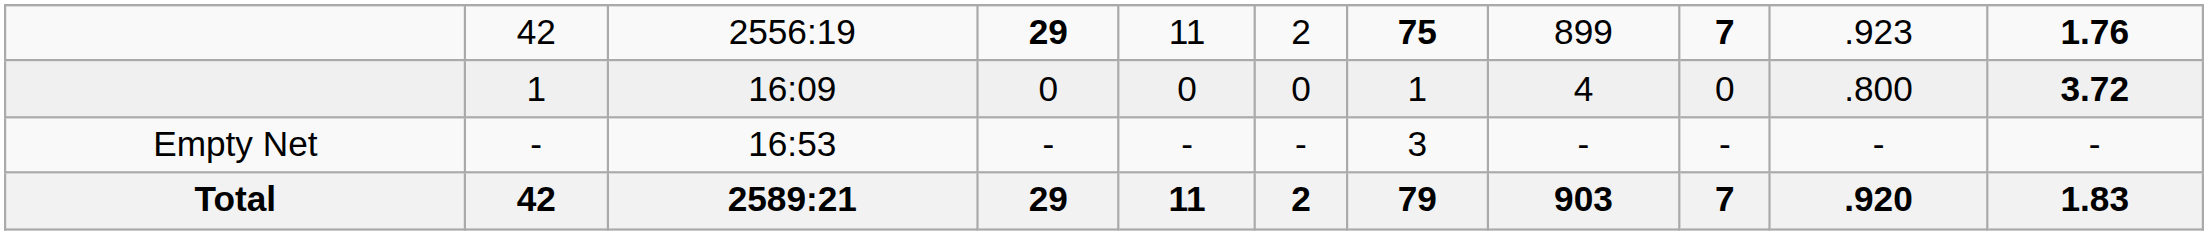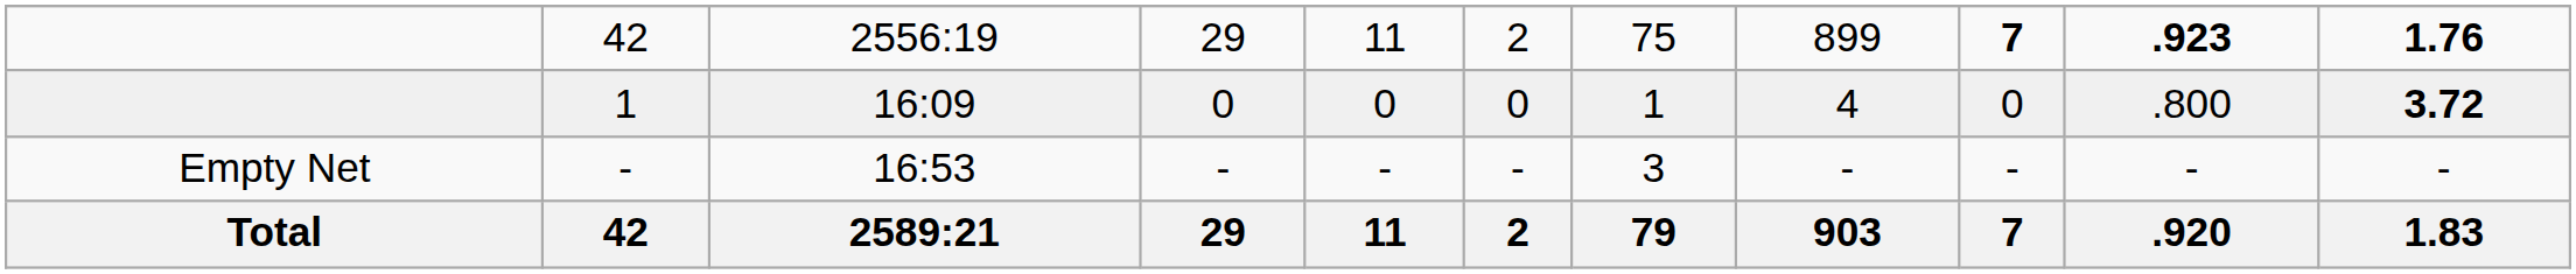42 / 2556:19 | column 4: bold -> normal
42 / 2556:19 | column 7: bold -> normal
42 / 2556:19 | column 10: normal -> bold
